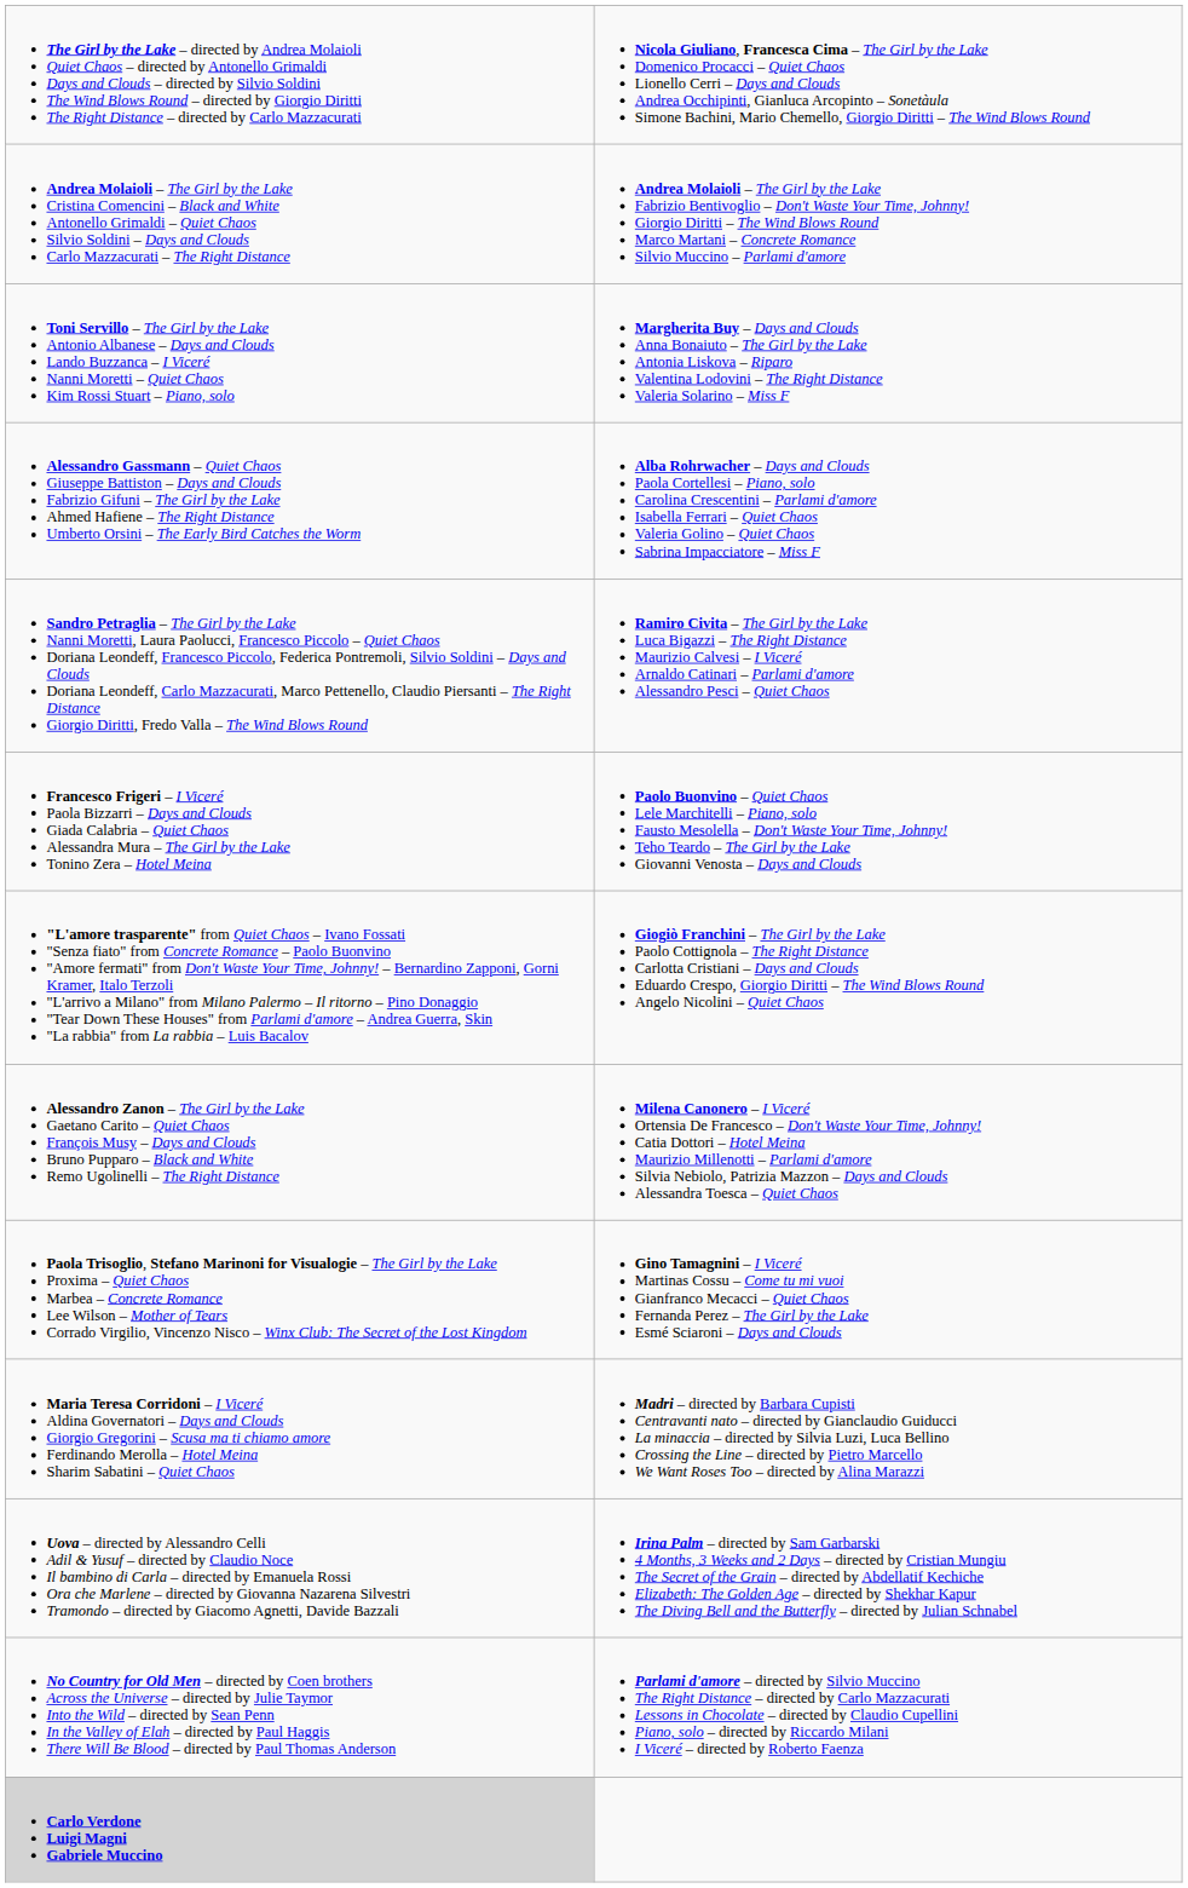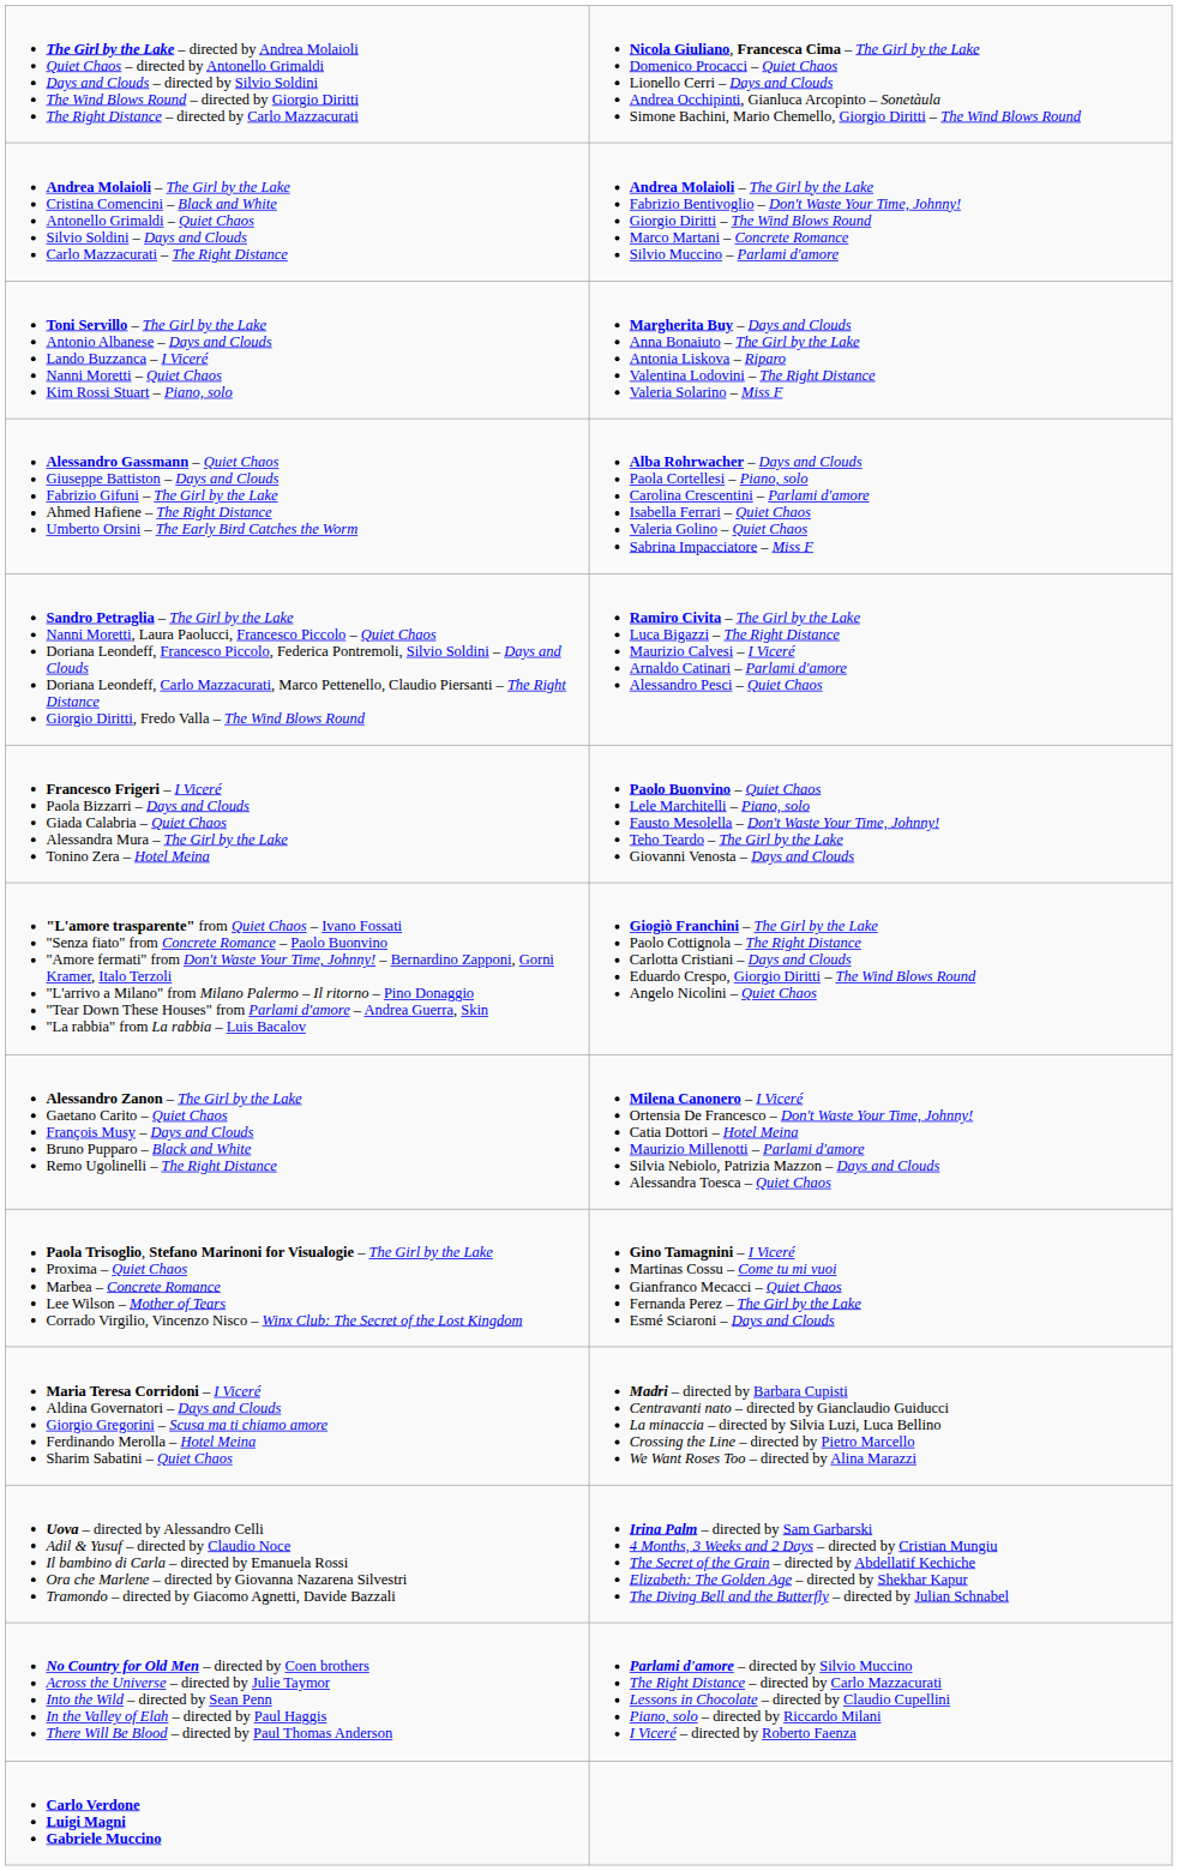Carlo Verdone Luigi Magni Gabriele Muccino | column 1: lightgrey background -> no background
